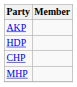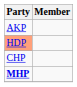HDP | Party: no background -> lightsalmon background
MHP | Party: normal -> bold
